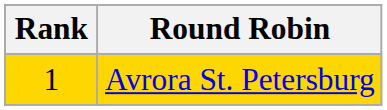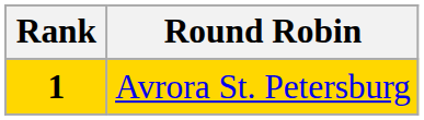Avrora St. Petersburg | Rank: normal -> bold
